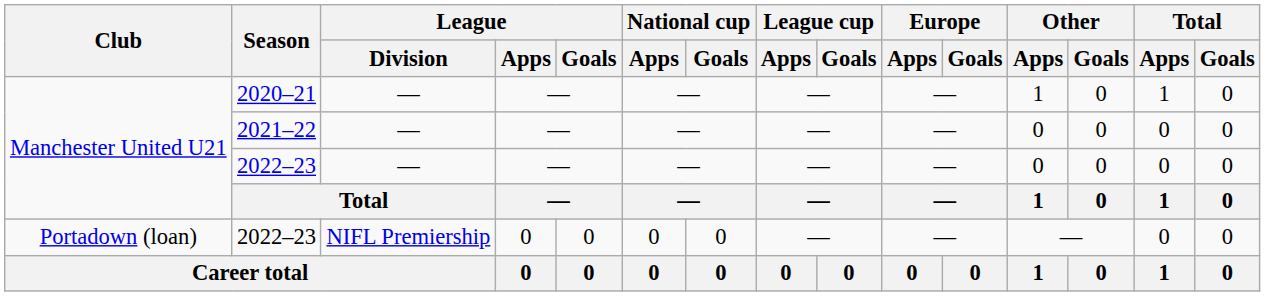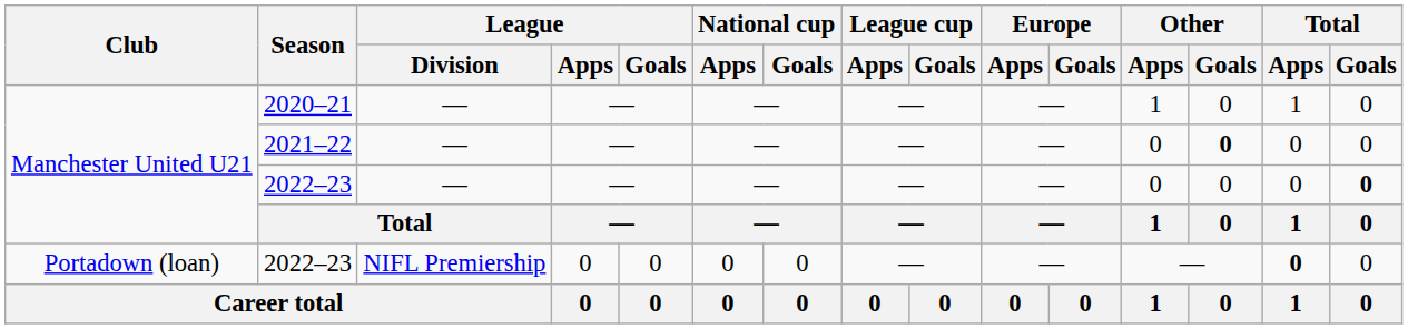2021–22 | Other / Goals: normal -> bold
Manchester United U21 / 2022–23 | Total / Goals: normal -> bold
Portadown (loan) / 2022–23 | Total / Apps: normal -> bold
